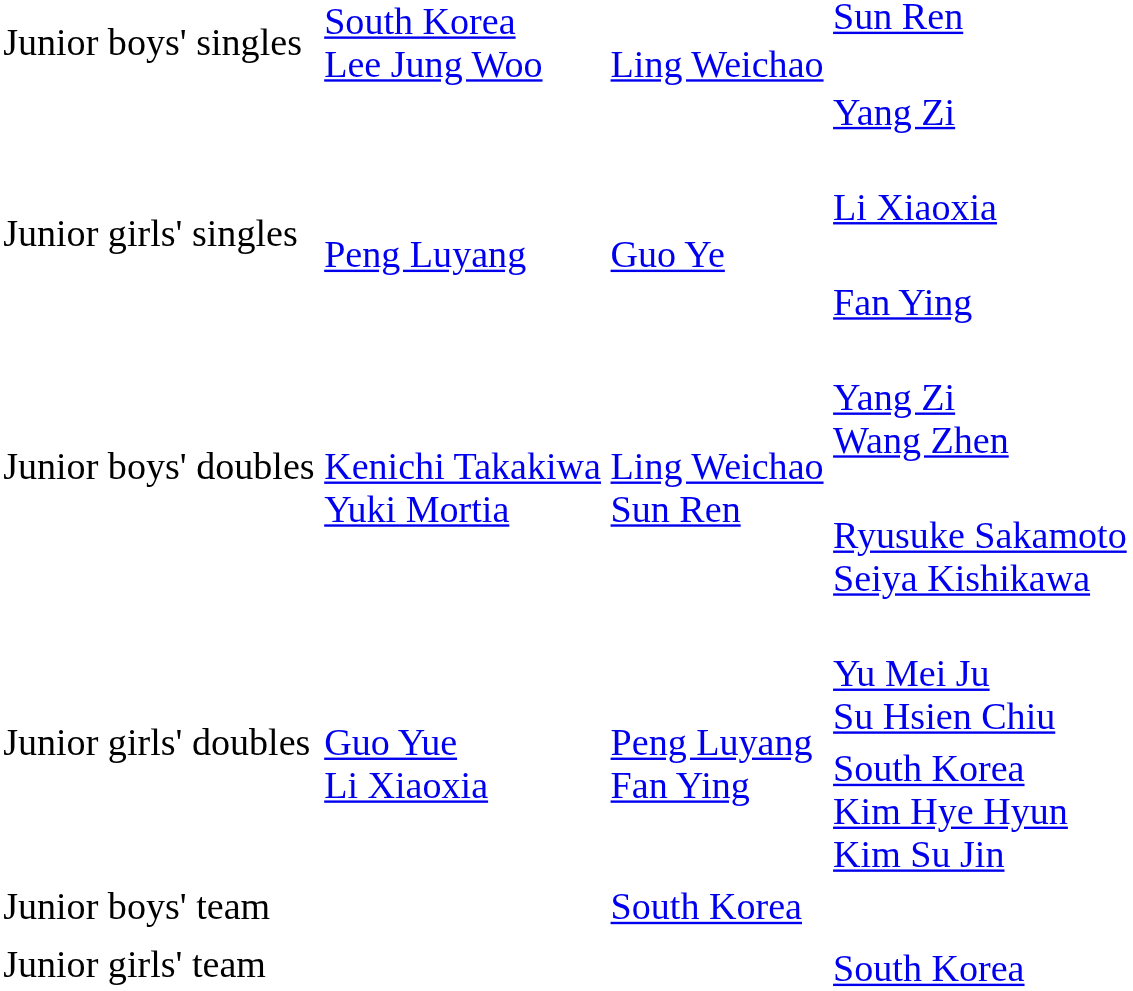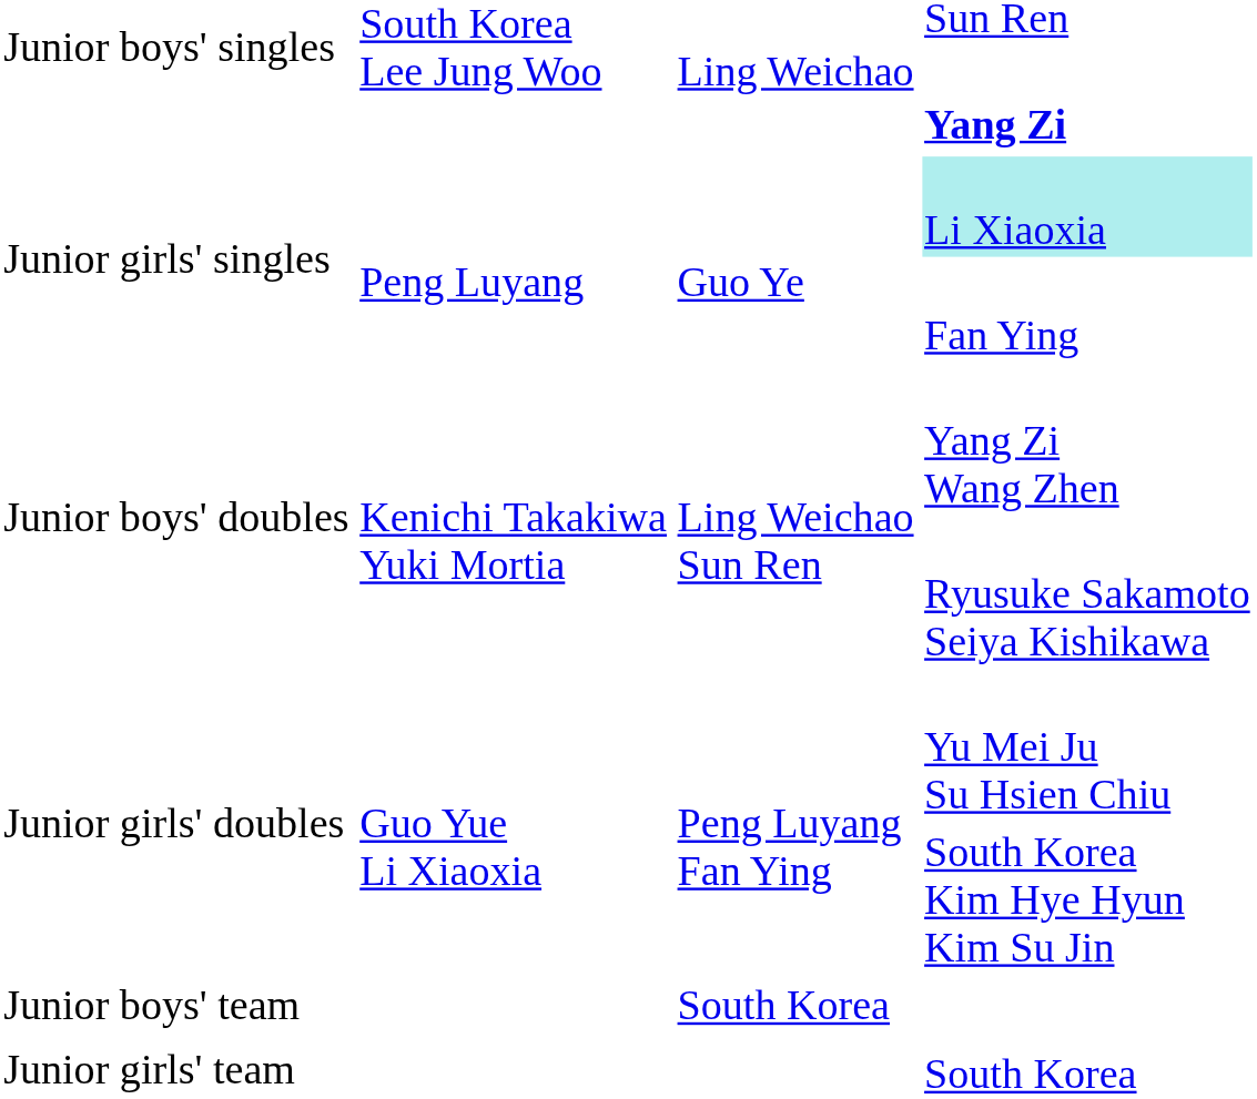Yang Zi | column 4: normal -> bold
Li Xiaoxia | column 4: no background -> paleturquoise background
